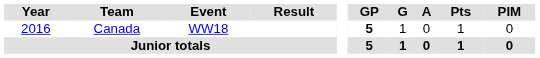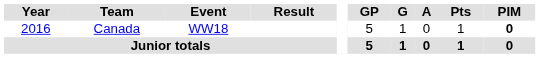Canada | GP: bold -> normal
Canada | PIM: normal -> bold
